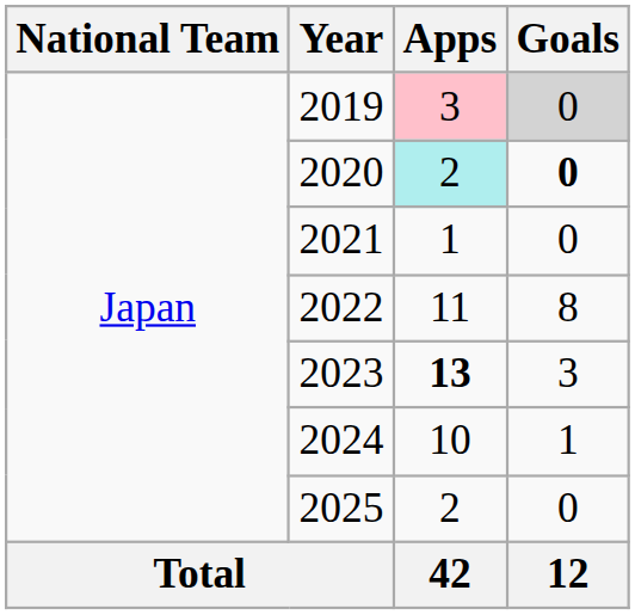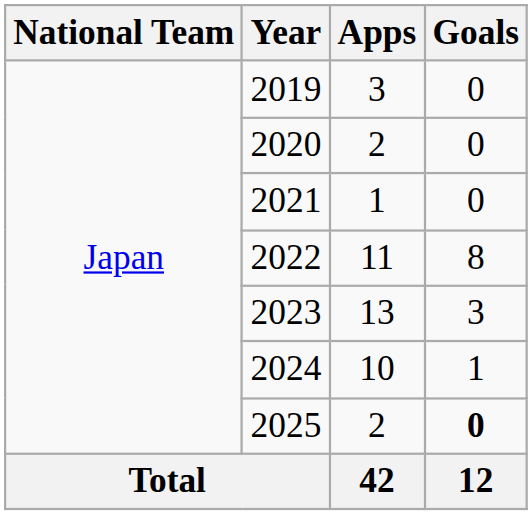2019 | Apps: pink background -> no background
2019 | Goals: lightgrey background -> no background
2020 | Apps: paleturquoise background -> no background
2020 | Goals: bold -> normal
2023 | Apps: bold -> normal
2025 | Goals: normal -> bold
